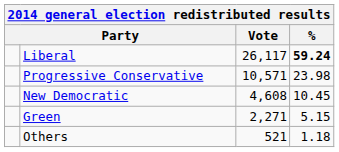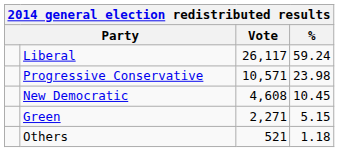Liberal | %: bold -> normal
